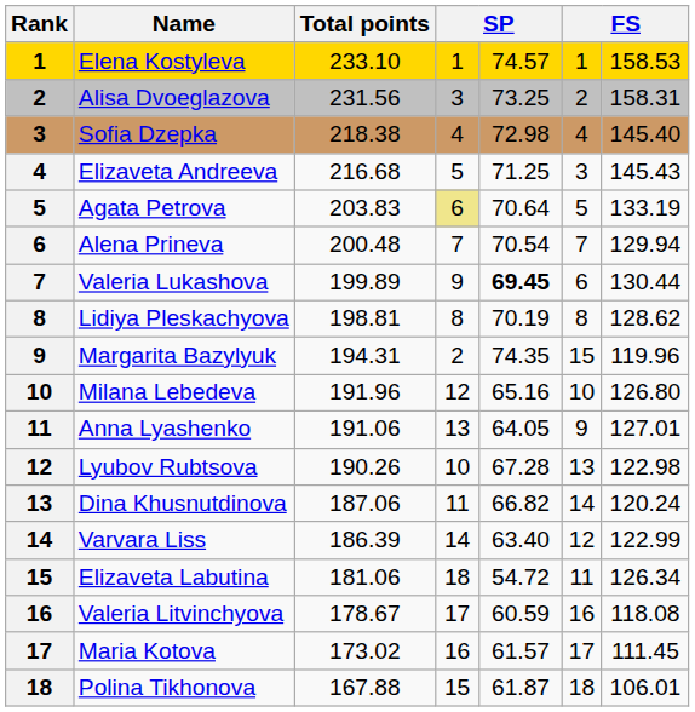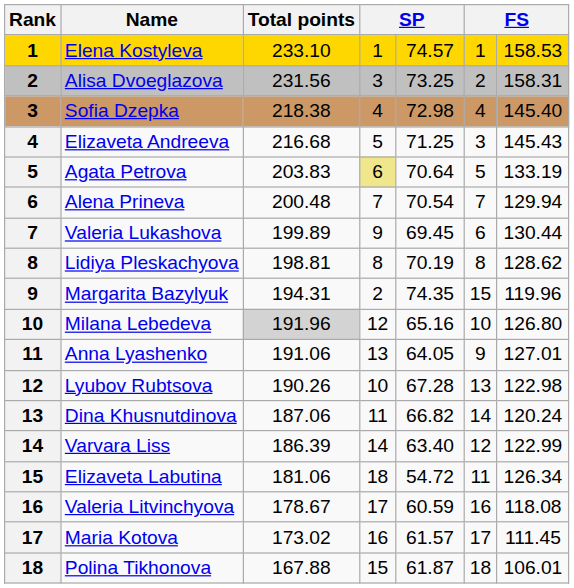Valeria Lukashova | column 5: bold -> normal
Milana Lebedeva | Total points: no background -> lightgrey background
